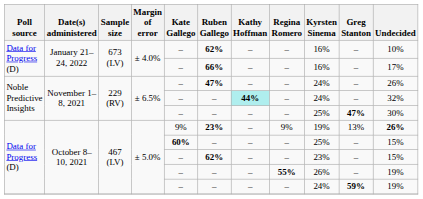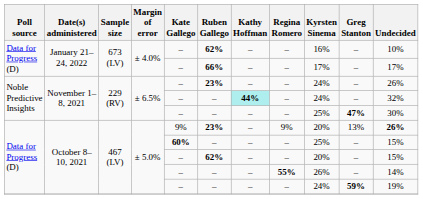row 3 | Kyrsten Sinema: 16% -> 17%
row 4 | Ruben Gallego: 47% -> 23%
row 7 | Kyrsten Sinema: 19% -> 20%
row 9 | Kyrsten Sinema: 23% -> 20%
row 10 | Undecided: 19% -> 14%
